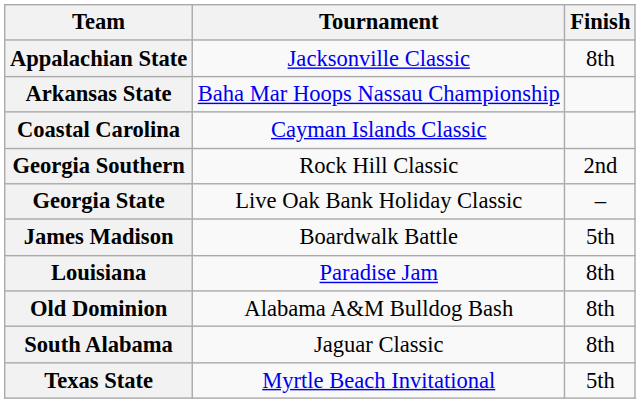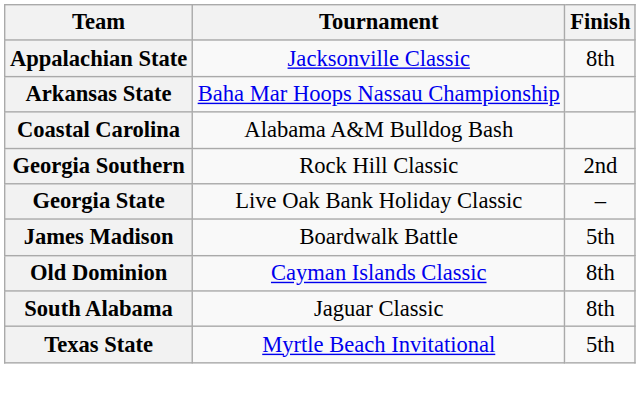Coastal Carolina | Tournament: Cayman Islands Classic -> Alabama A&M Bulldog Bash
- row: Louisiana | Paradise Jam | 8th
Old Dominion | Tournament: Alabama A&M Bulldog Bash -> Cayman Islands Classic
